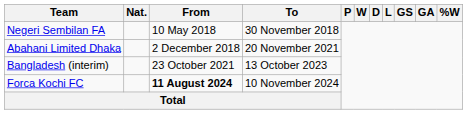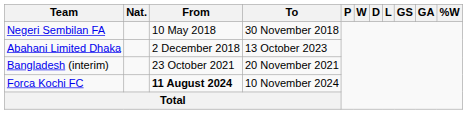Abahani Limited Dhaka | To: 20 November 2021 -> 13 October 2023
Bangladesh (interim) | To: 13 October 2023 -> 20 November 2021
